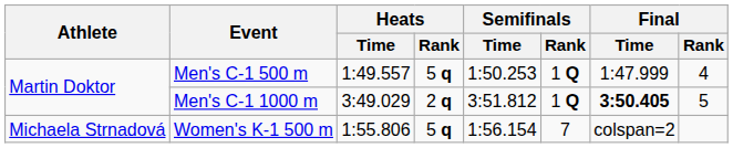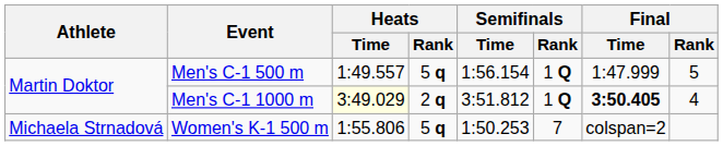Men's C-1 500 m | Semifinals / Time: 1:50.253 -> 1:56.154
Men's C-1 500 m | Final / Rank: 4 -> 5
Men's C-1 1000 m | Heats / Time: no background -> lightyellow background
Men's C-1 1000 m | Final / Rank: 5 -> 4
Women's K-1 500 m | Semifinals / Time: 1:56.154 -> 1:50.253
